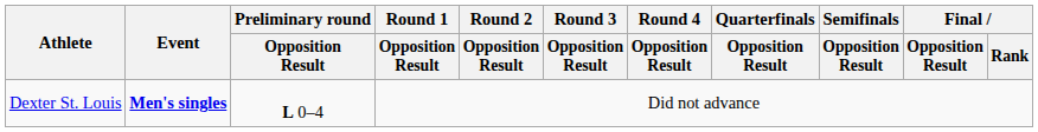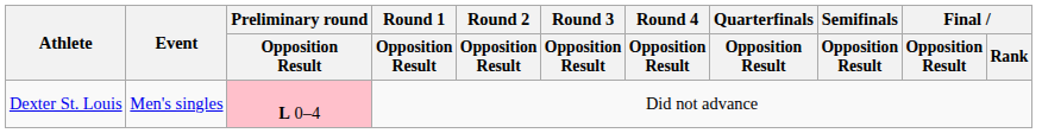Dexter St. Louis | Event: bold -> normal
Dexter St. Louis | Preliminary round / Opposition Result: no background -> pink background
